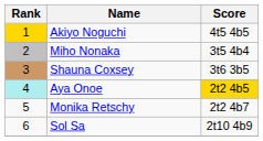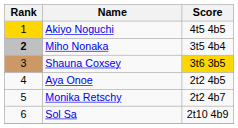Miho Nonaka | Rank: normal -> bold
Shauna Coxsey | Score: no background -> gold background
Aya Onoe | Rank: paleturquoise background -> no background
Aya Onoe | Score: gold background -> no background
